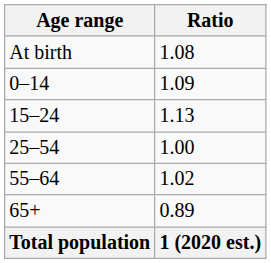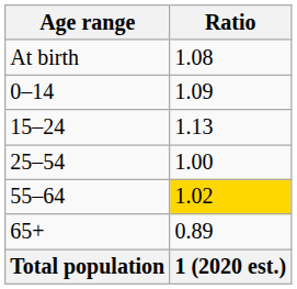55–64 | Ratio: no background -> gold background
